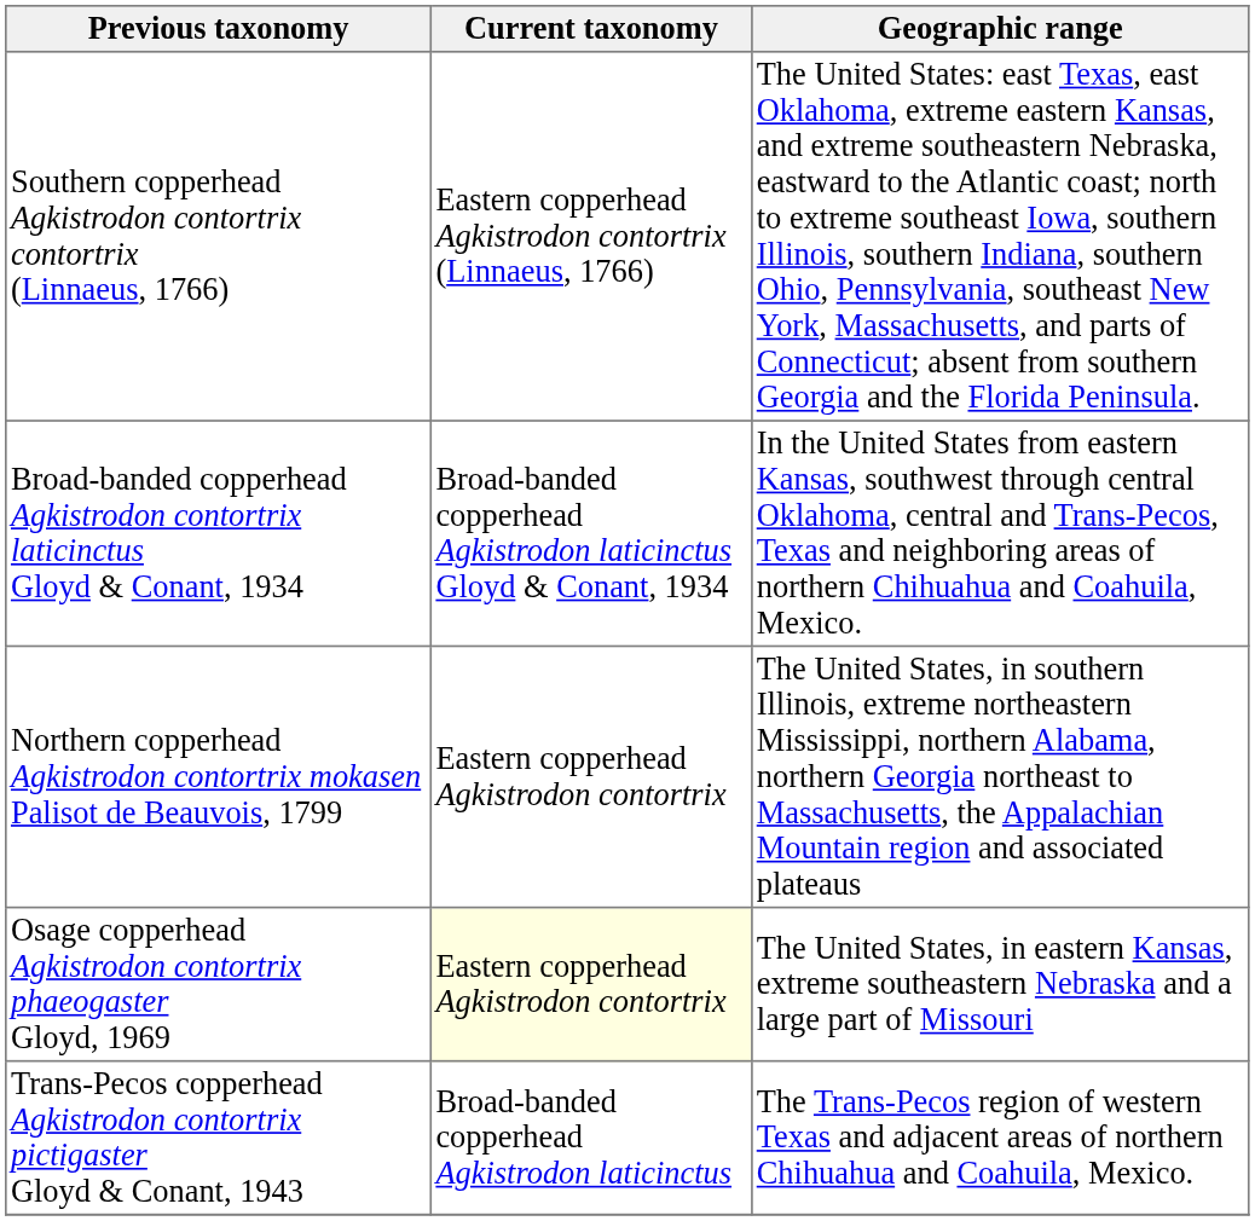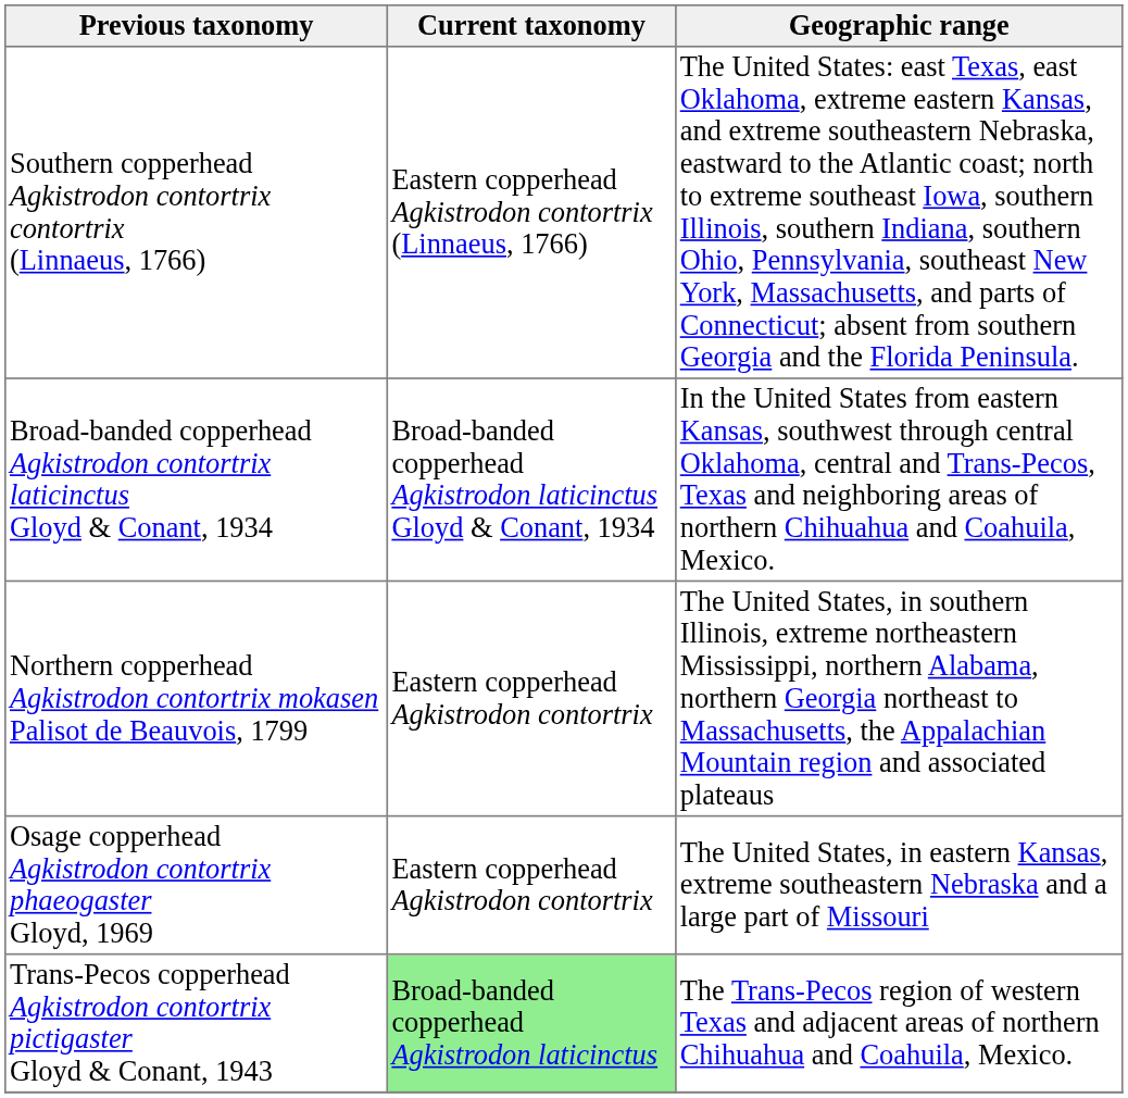row 5 | Current taxonomy: lightyellow background -> no background
row 6 | Current taxonomy: no background -> lightgreen background
